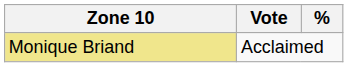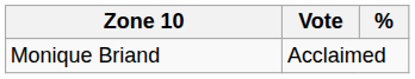Monique Briand | Zone 10: khaki background -> no background
